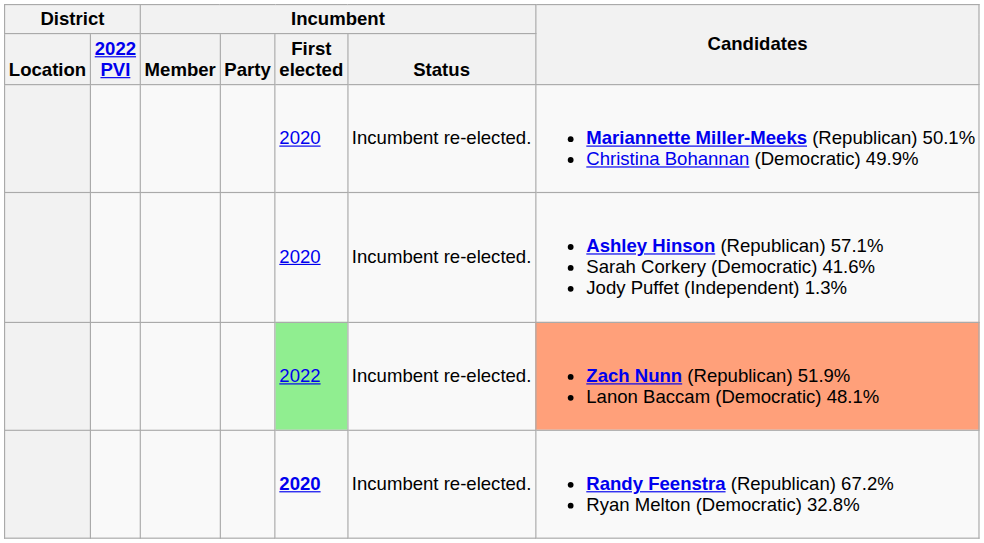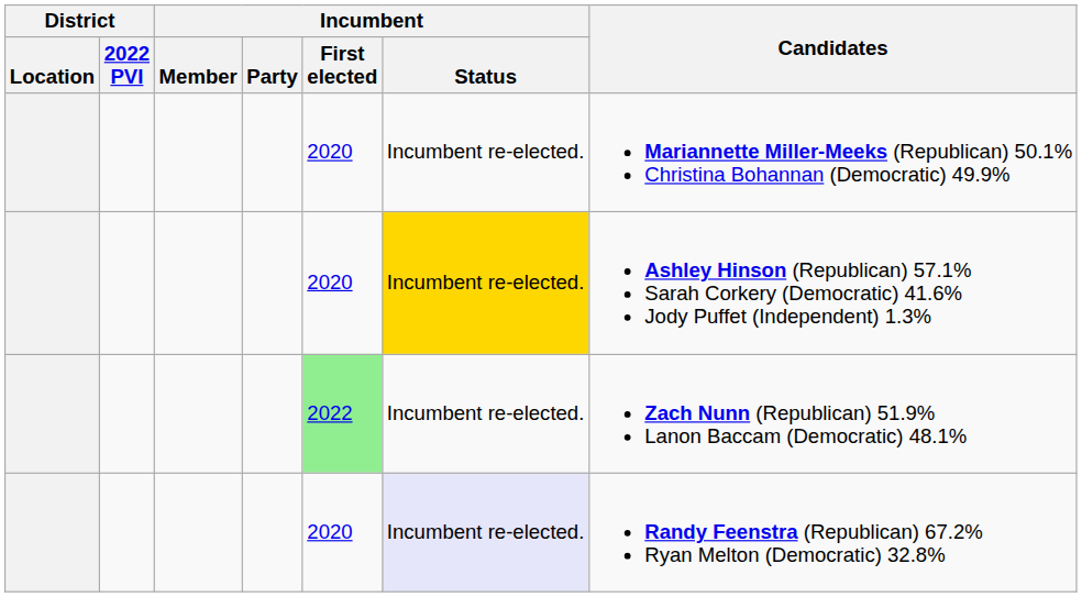row 4 | Incumbent / Status: no background -> gold background
row 5 | Candidates: lightsalmon background -> no background
row 6 | Incumbent / First elected: bold -> normal
row 6 | Incumbent / Status: no background -> lavender background
